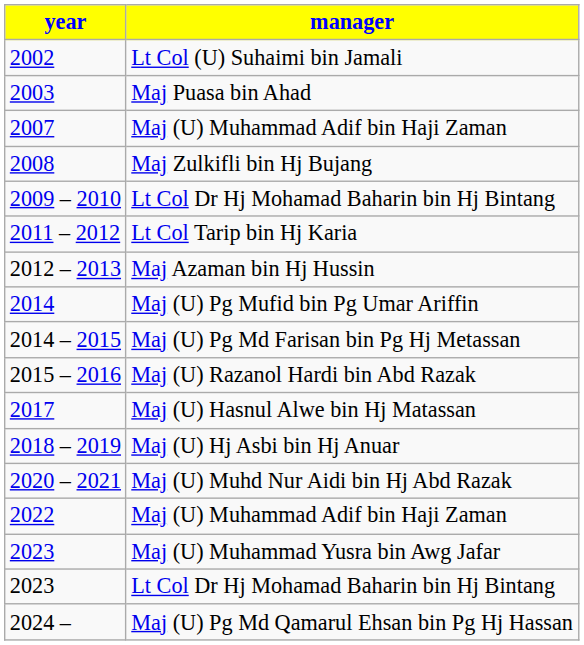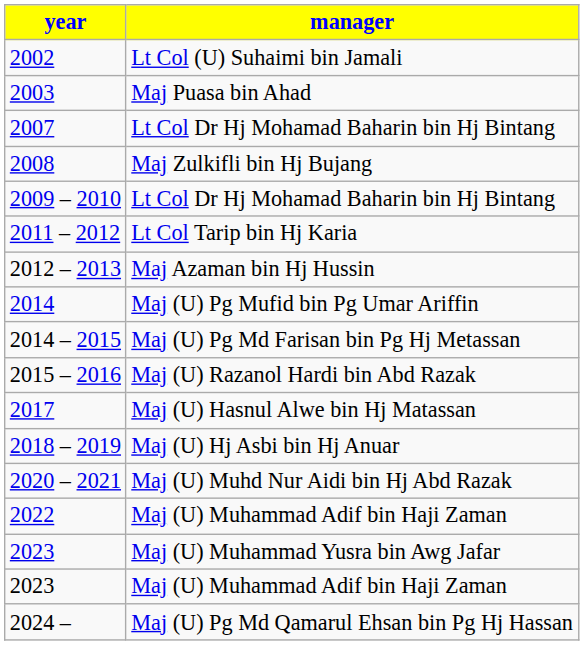row 4 | manager: Maj (U) Muhammad Adif bin Haji Zaman -> Lt Col Dr Hj Mohamad Baharin bin Hj Bintang
row 17 | manager: Lt Col Dr Hj Mohamad Baharin bin Hj Bintang -> Maj (U) Muhammad Adif bin Haji Zaman
